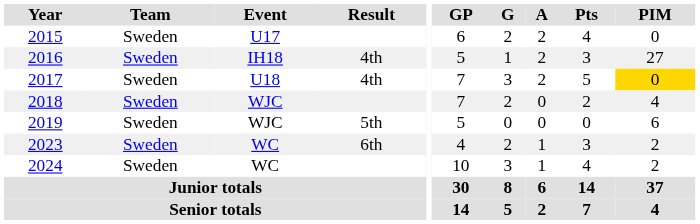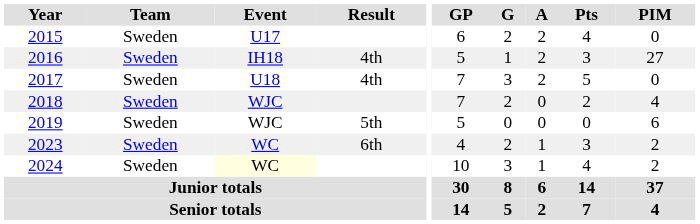2017 | PIM: gold background -> no background
2024 | Event: no background -> lightyellow background
